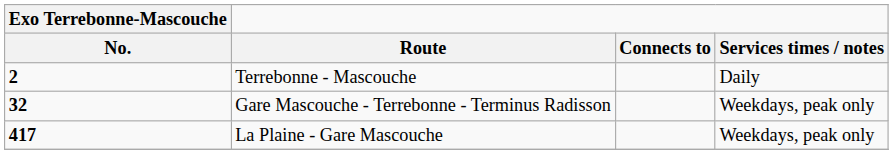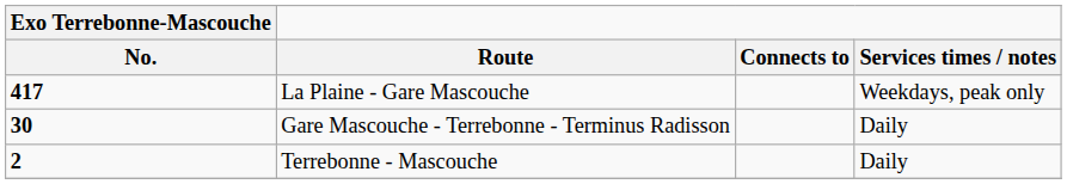rows swapped: Terrebonne - Mascouche <-> La Plaine - Gare Mascouche
Gare Mascouche - Terrebonne - Terminus Radisson | Exo Terrebonne-Mascouche / No.: 32 -> 30
Gare Mascouche - Terrebonne - Terminus Radisson | Services times / notes: Weekdays, peak only -> Daily
